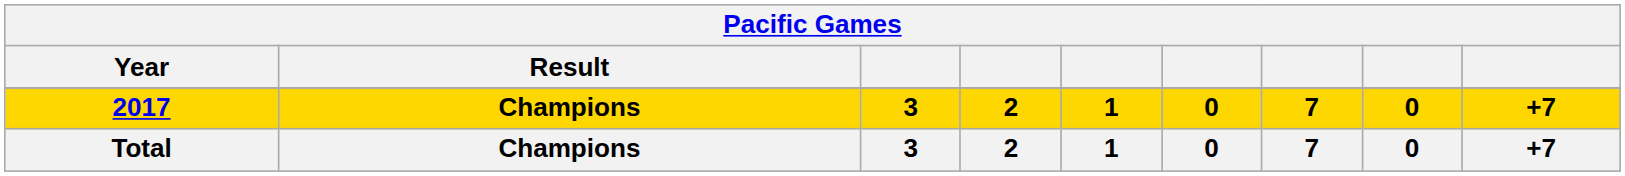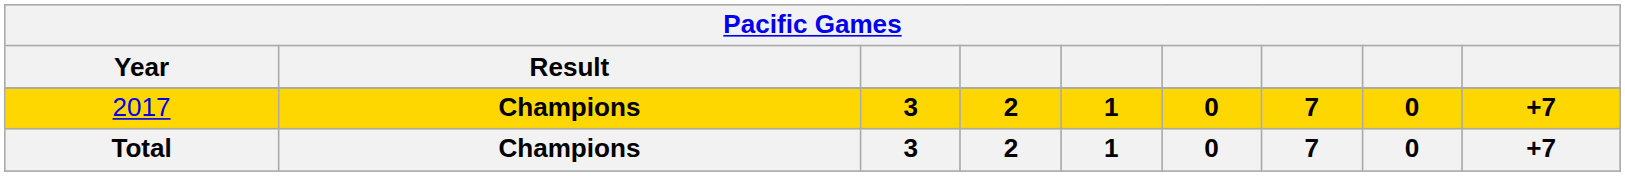2017 / Champions | Year: bold -> normal
